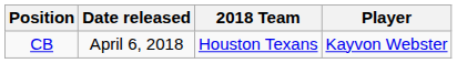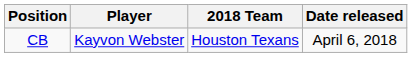columns swapped: Player <-> Date released
